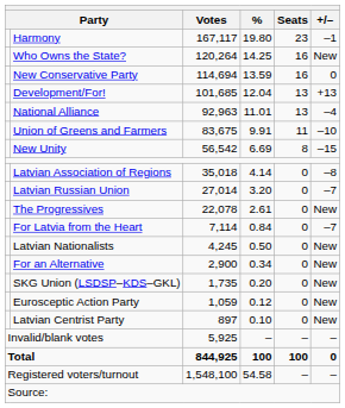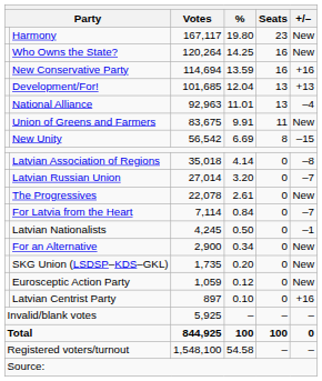Harmony | +/–: –1 -> New
New Conservative Party | +/–: 0 -> +16
Union of Greens and Farmers | +/–: –10 -> New
Latvian Nationalists | +/–: New -> –1
Latvian Centrist Party | +/–: New -> +16
